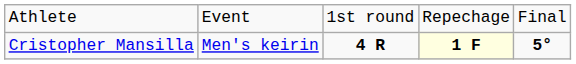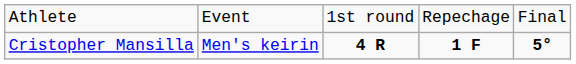Cristopher Mansilla | column 4: lightyellow background -> no background
